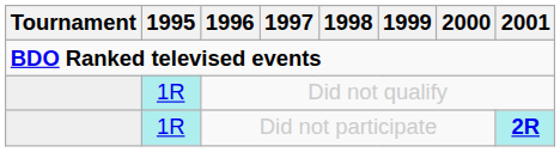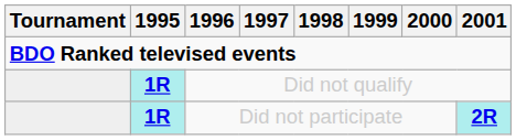Did not qualify | 1995: normal -> bold
Did not participate | 1995: normal -> bold
